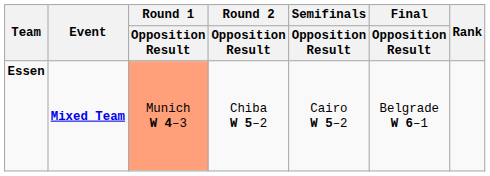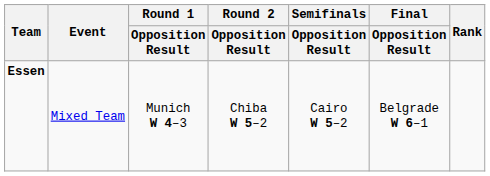Essen | Event: bold -> normal
Essen | Round 1 / Opposition Result: lightsalmon background -> no background
